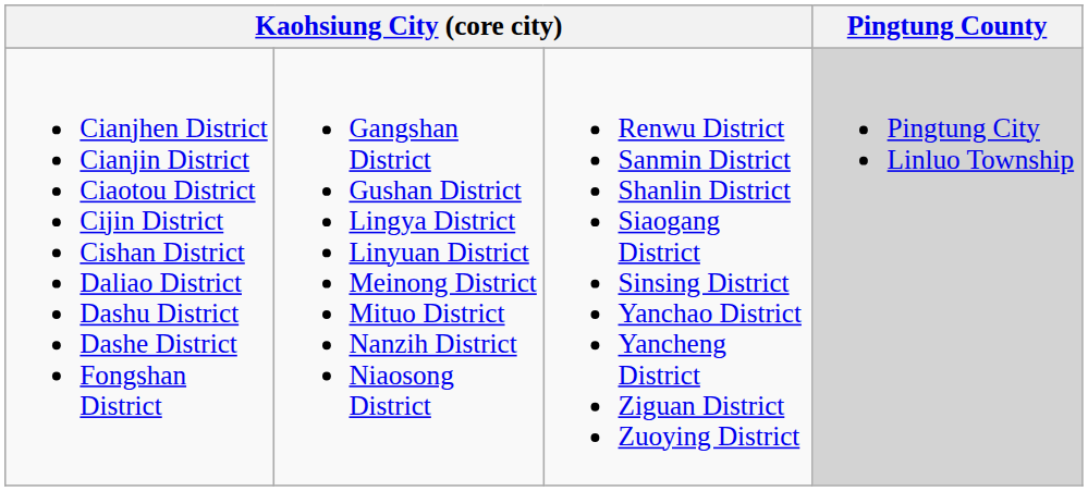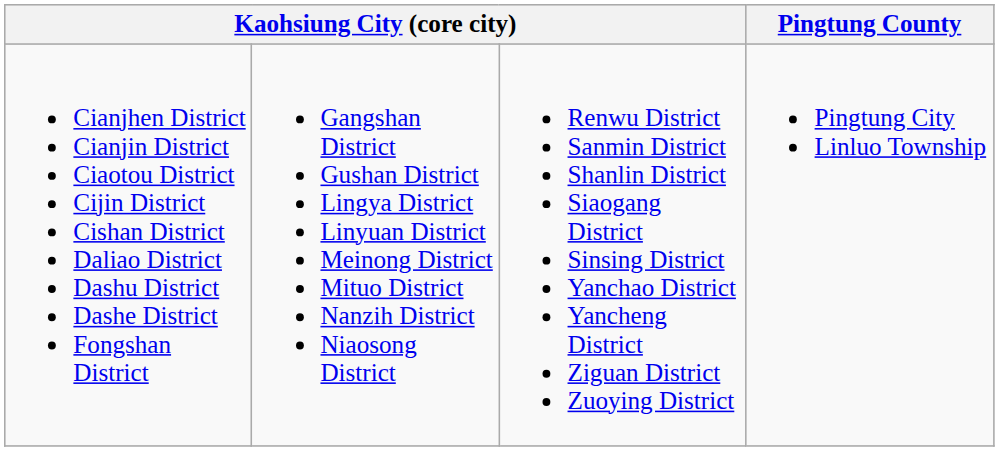row 2 | Pingtung County: lightgrey background -> no background
